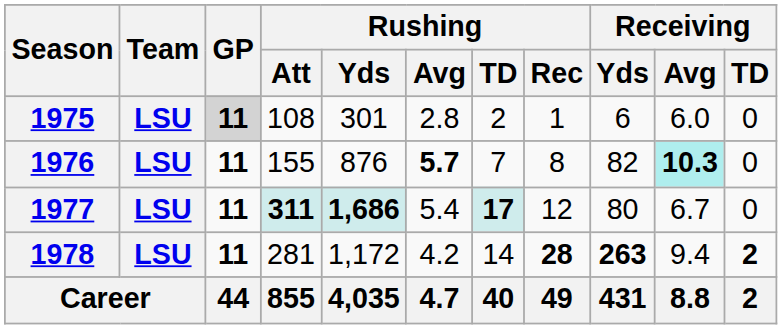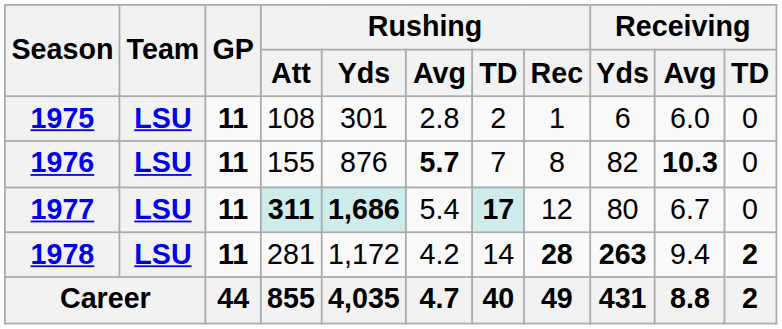1975 | GP: lightgrey background -> no background
1976 | Receiving / Avg: paleturquoise background -> no background
